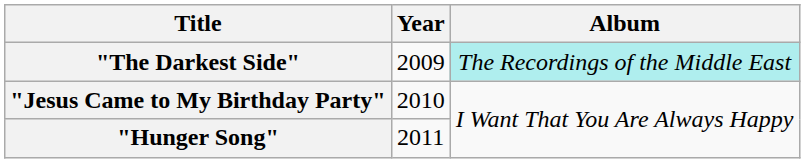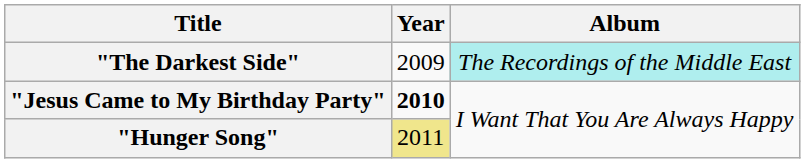"Jesus Came to My Birthday Party" | Year: normal -> bold
"Hunger Song" | Year: no background -> khaki background
